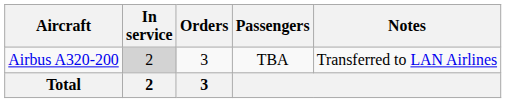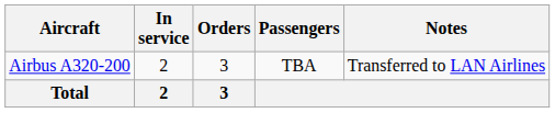Airbus A320-200 | In service: lightgrey background -> no background
